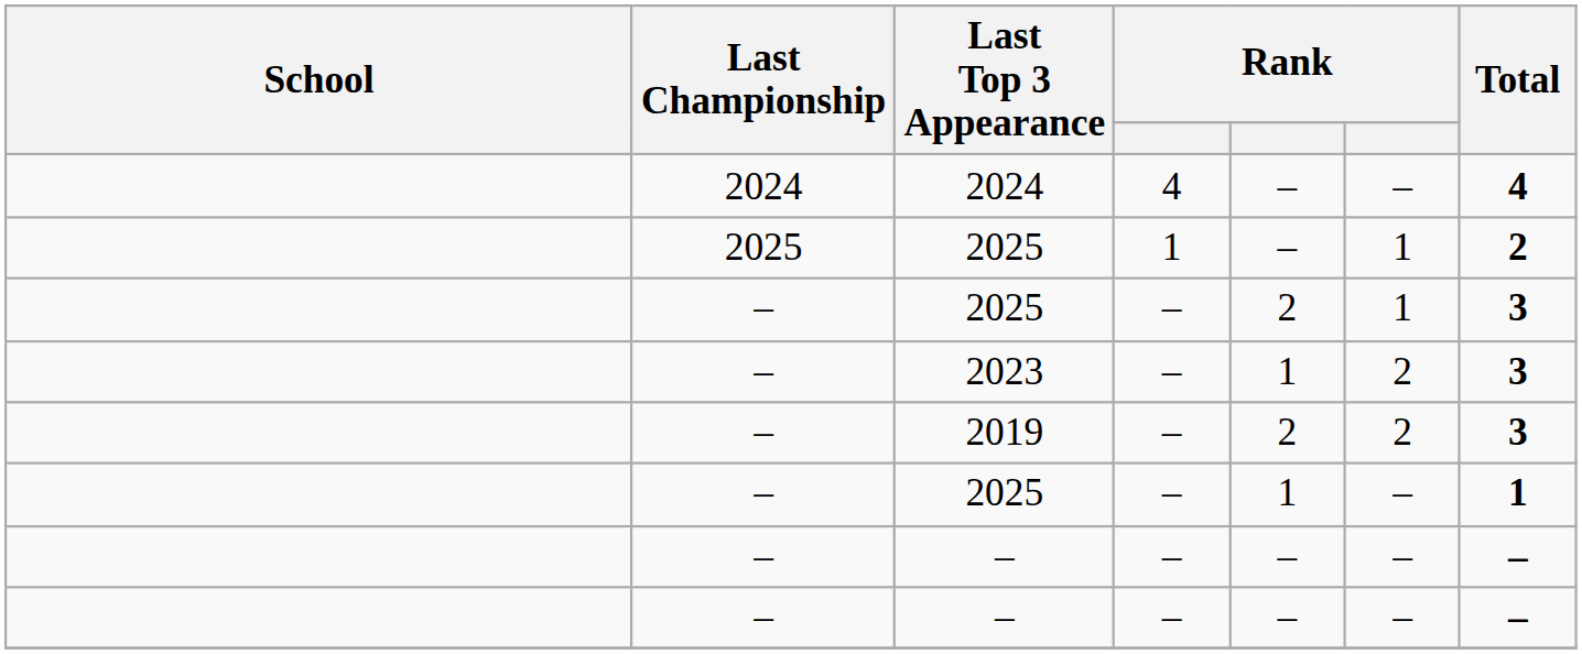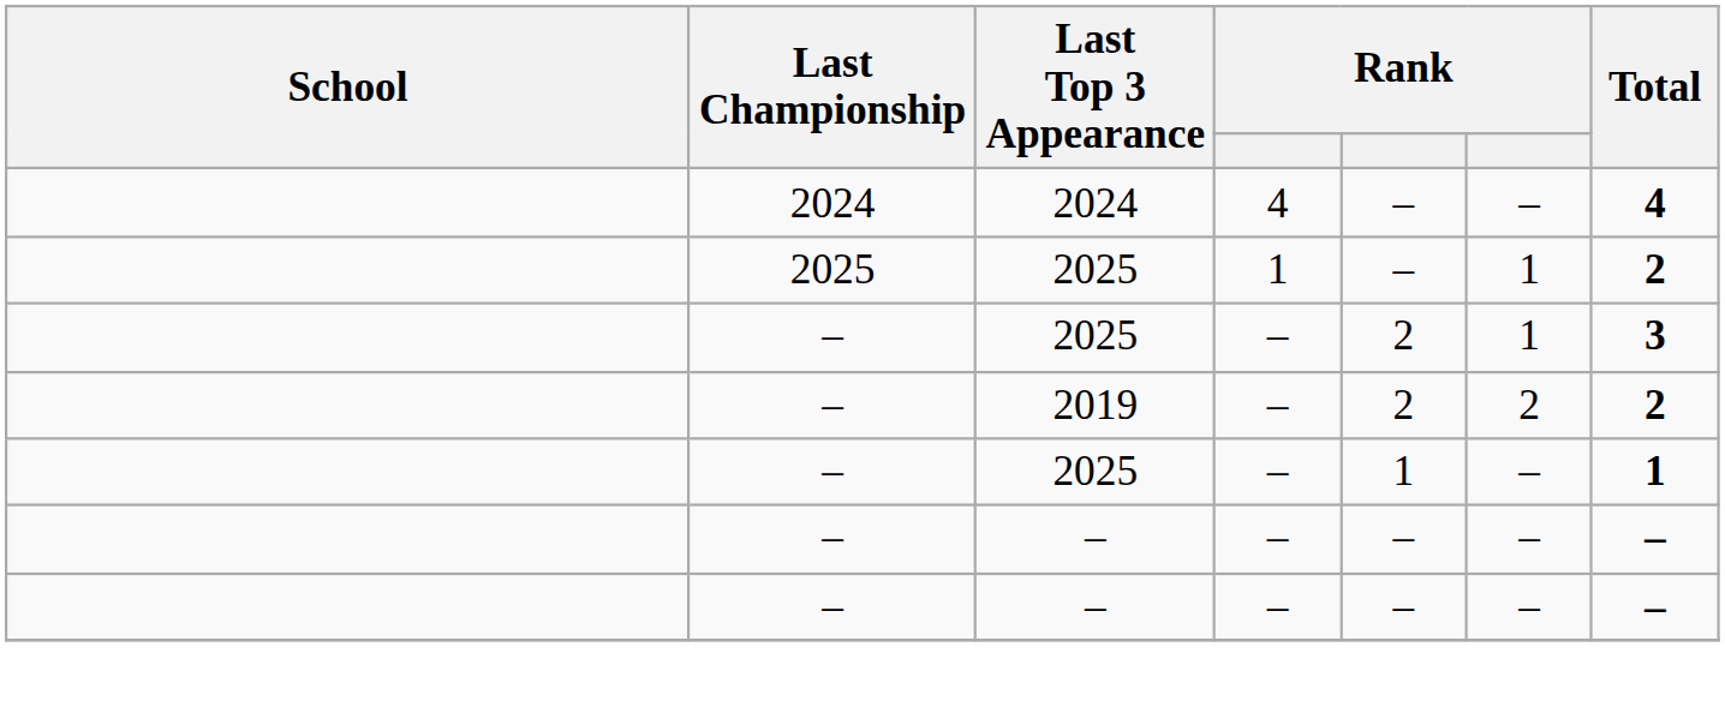- row: – | 2023 | – | 1 | 2 | 3
2019 | Total: 3 -> 2
